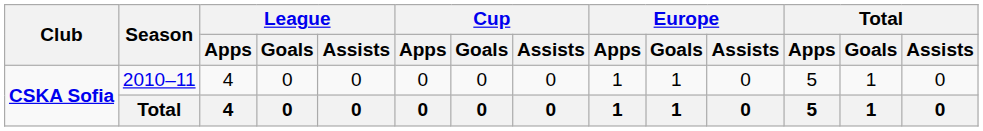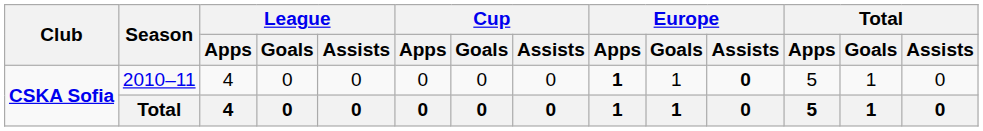CSKA Sofia / 2010–11 | Europe / Apps: normal -> bold
CSKA Sofia / 2010–11 | Europe / Assists: normal -> bold
